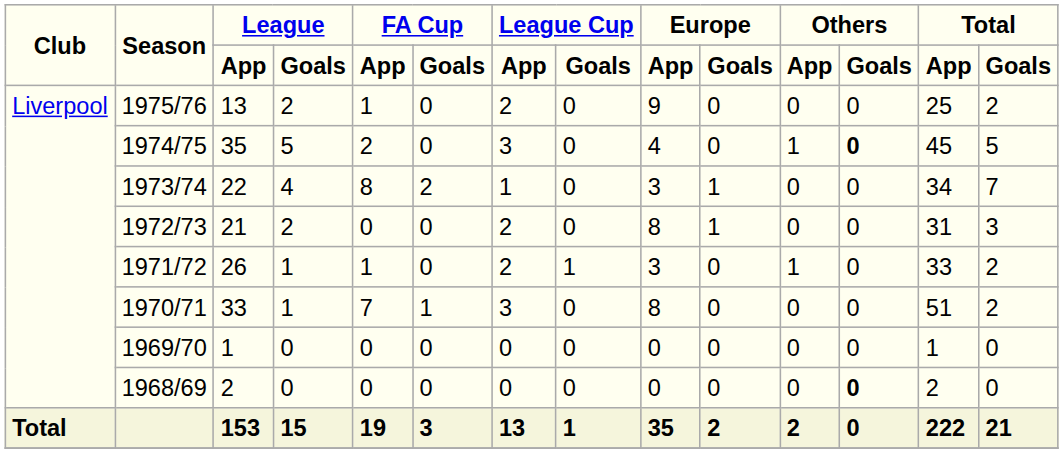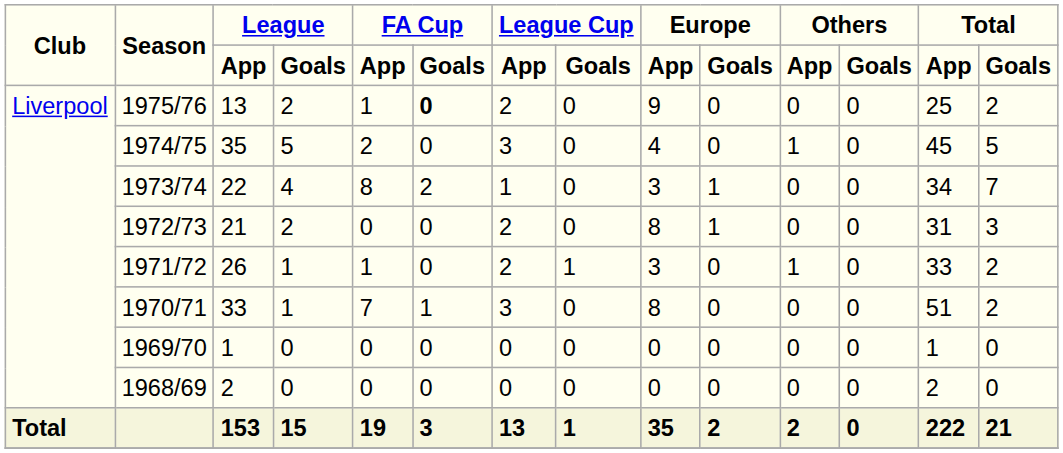1975/76 | FA Cup / Goals: normal -> bold
1974/75 | Others / Goals: bold -> normal
1968/69 | Others / Goals: bold -> normal
